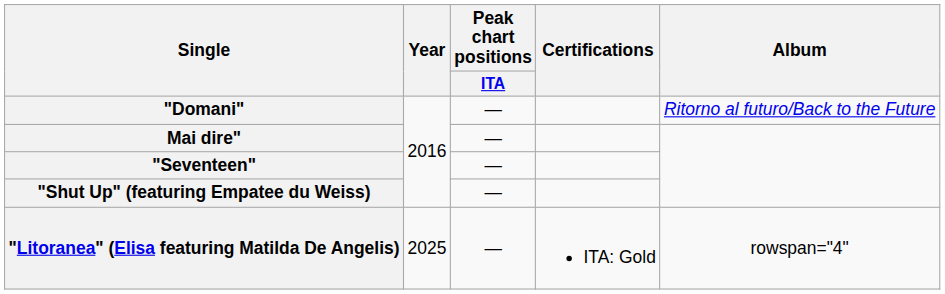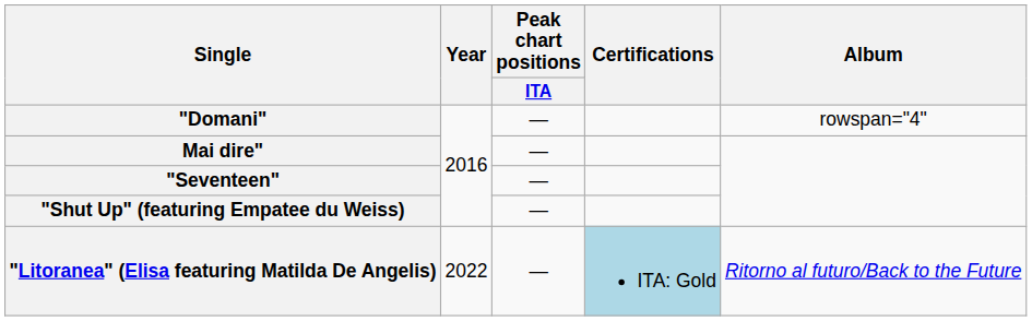"Domani" | Album: Ritorno al futuro/Back to the Future -> rowspan="4"
"Litoranea" (Elisa featuring Matilda De Angelis) | Year: 2025 -> 2022
"Litoranea" (Elisa featuring Matilda De Angelis) | Certifications: no background -> lightblue background
"Litoranea" (Elisa featuring Matilda De Angelis) | Album: rowspan="4" -> Ritorno al futuro/Back to the Future
